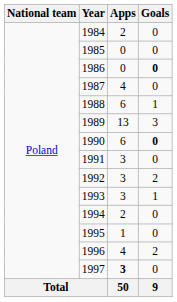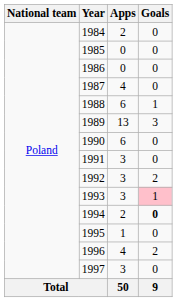1986 | Goals: bold -> normal
1990 | Goals: bold -> normal
1993 | Goals: no background -> pink background
1994 | Goals: normal -> bold
1997 | Apps: bold -> normal
